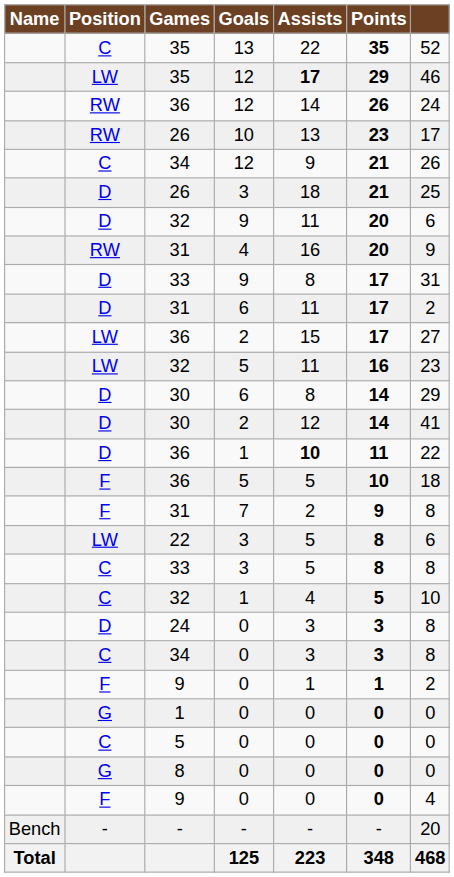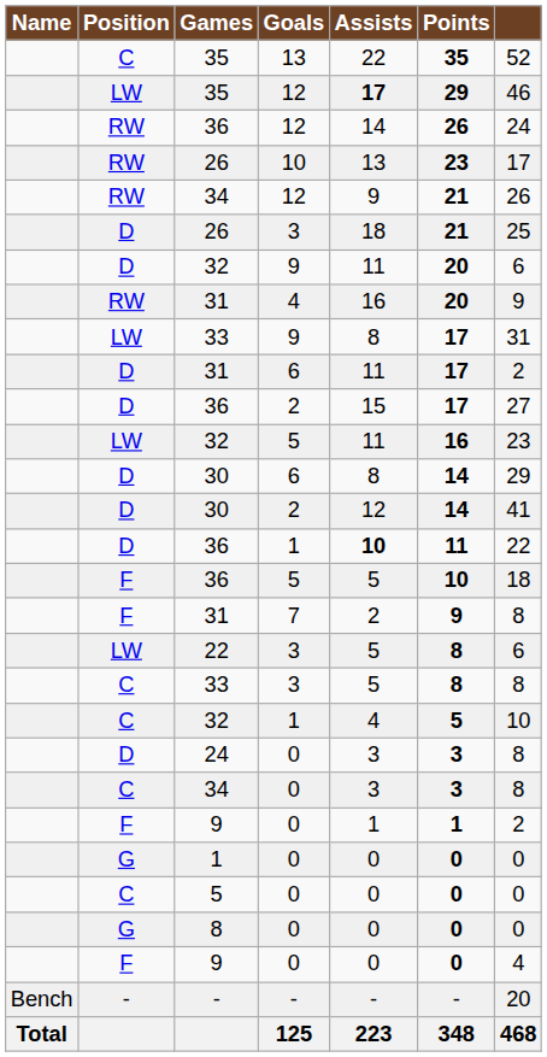34 / 12 | Position: C -> RW
33 / 9 | Position: D -> LW
36 / 2 | Position: LW -> D
